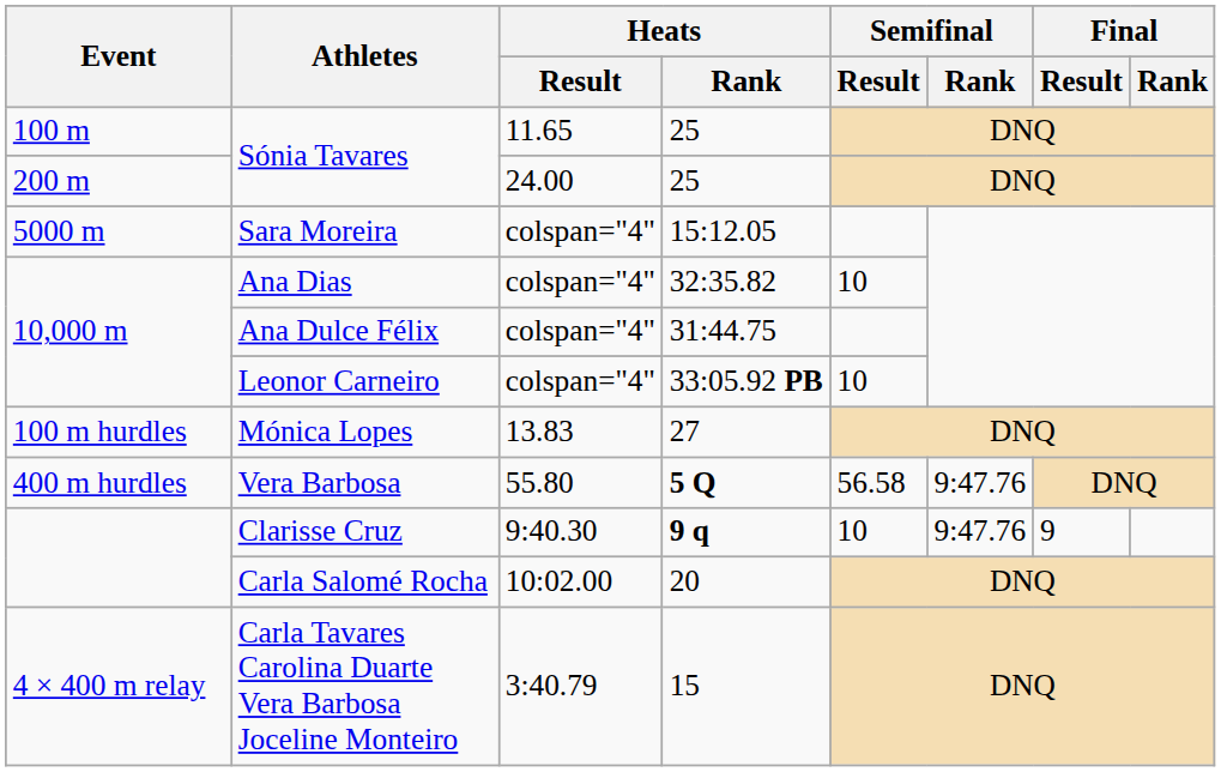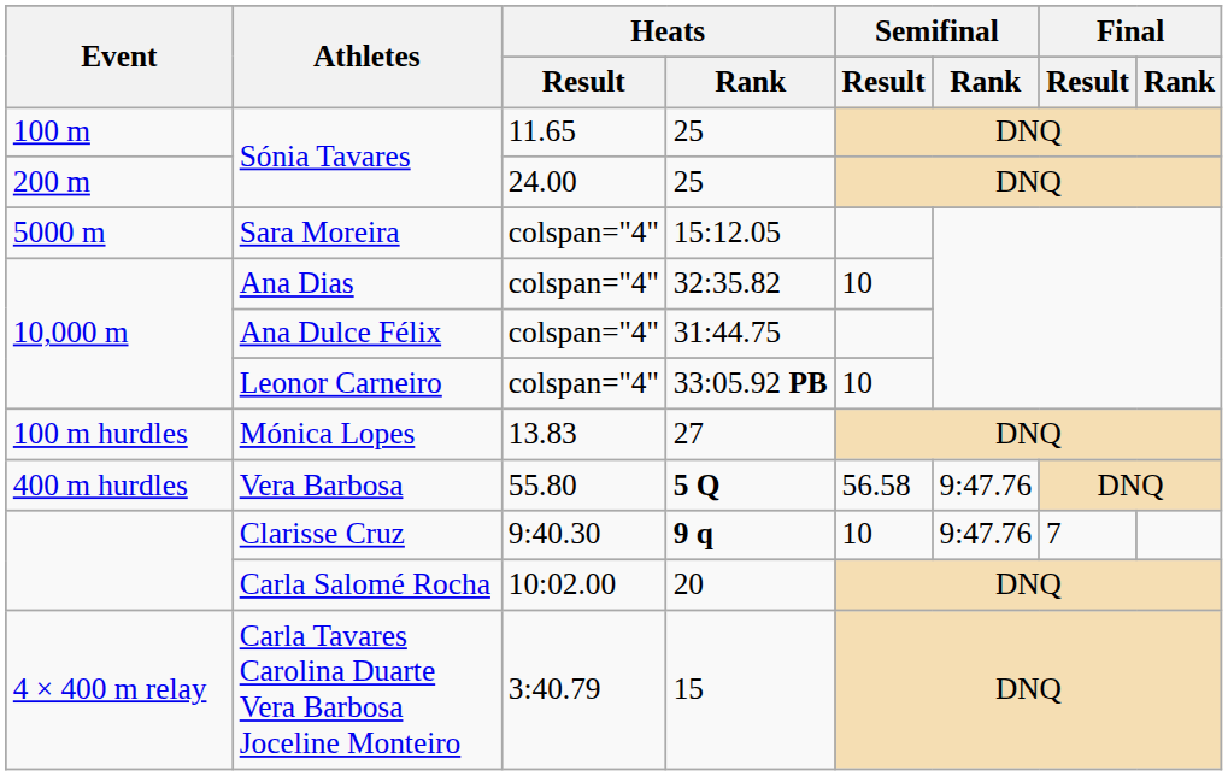Clarisse Cruz | Final / Result: 9 -> 7
